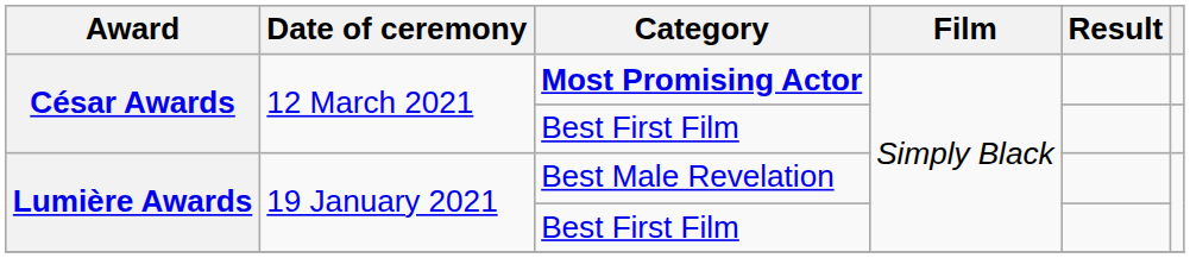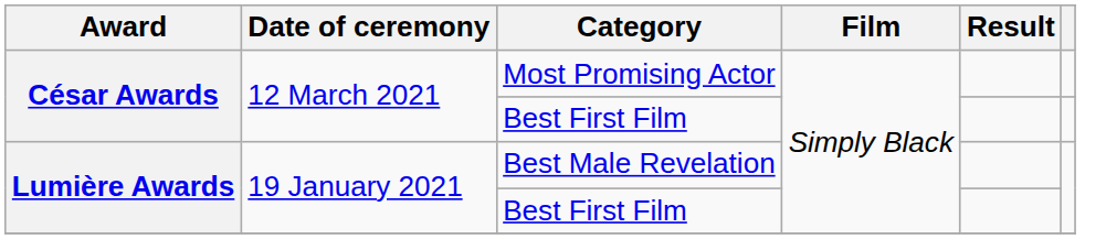Most Promising Actor | Category: bold -> normal
